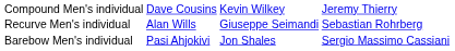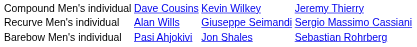Recurve Men's individual | column 4: Sebastian Rohrberg -> Sergio Massimo Cassiani
Barebow Men's individual | column 4: Sergio Massimo Cassiani -> Sebastian Rohrberg
